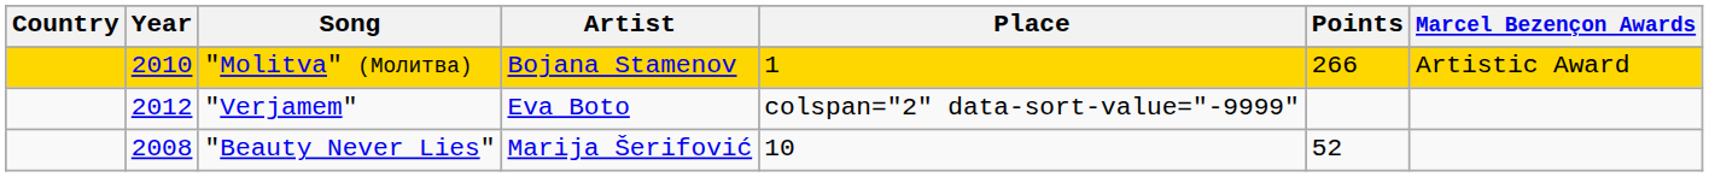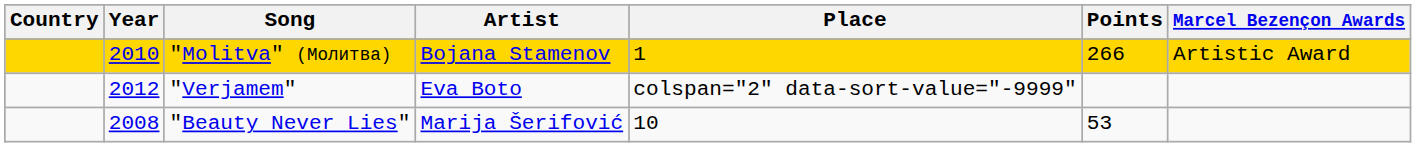"Beauty Never Lies" | Points: 52 -> 53
